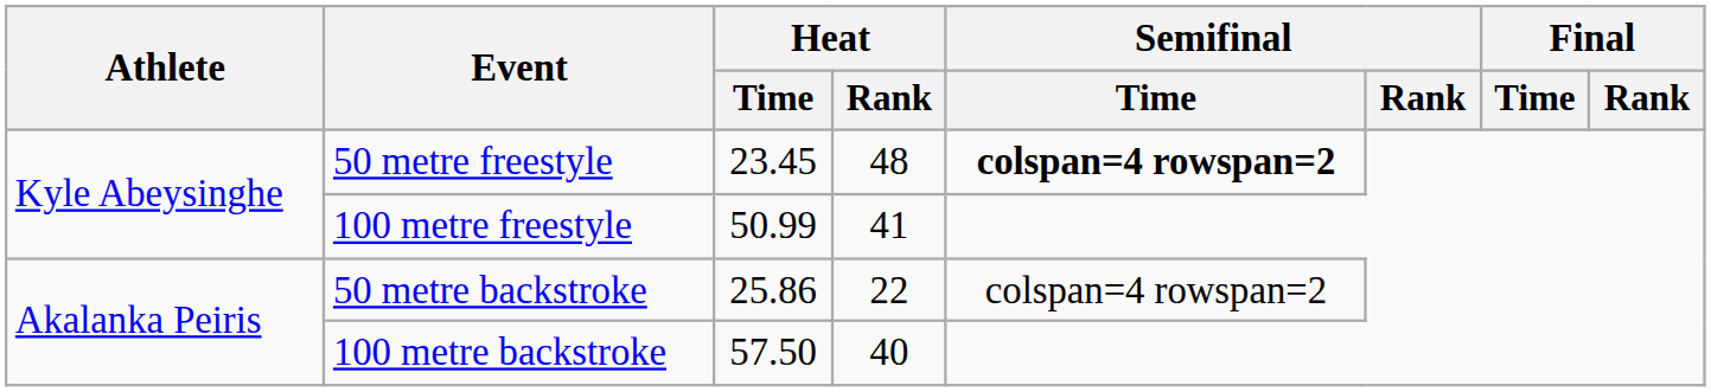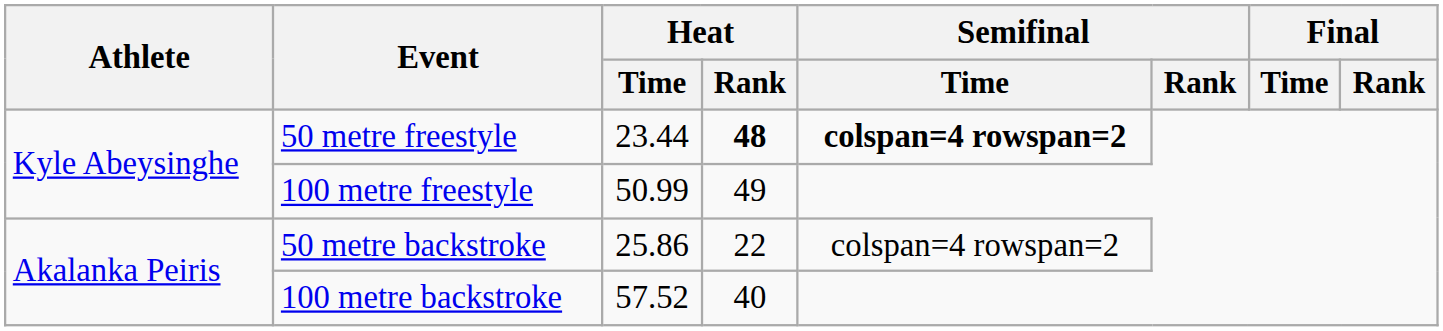50 metre freestyle | Heat / Time: 23.45 -> 23.44
50 metre freestyle | Heat / Rank: normal -> bold
100 metre freestyle | Heat / Rank: 41 -> 49
100 metre backstroke | Heat / Time: 57.50 -> 57.52
